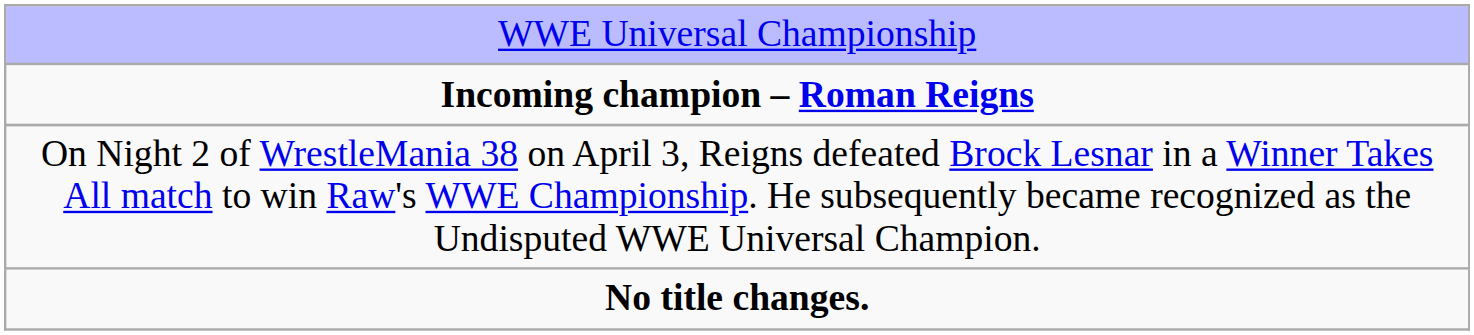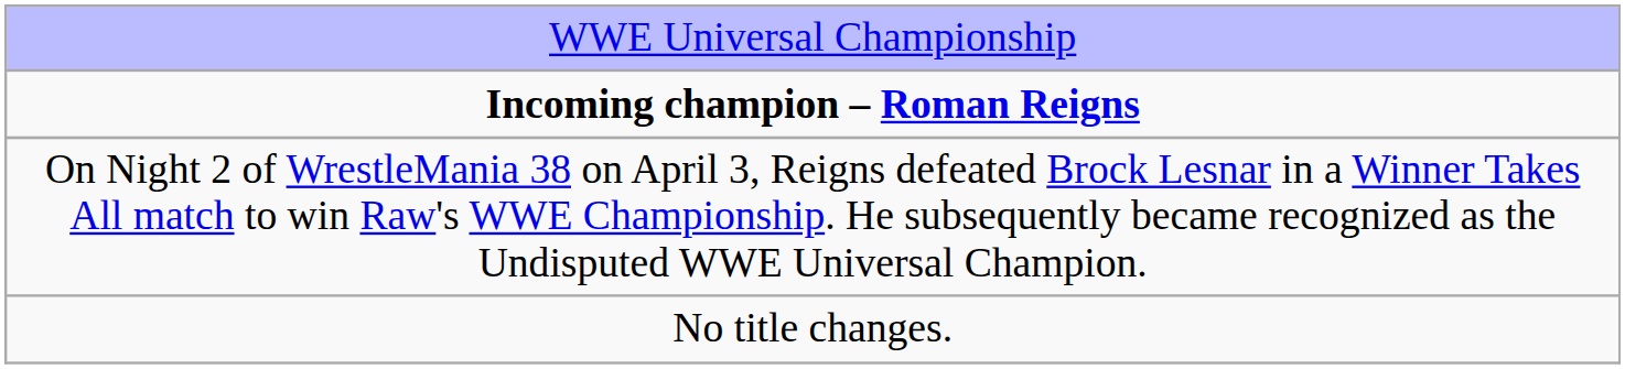row 4 | column 1: bold -> normal
